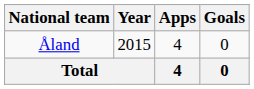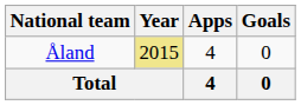Åland | Year: no background -> khaki background
